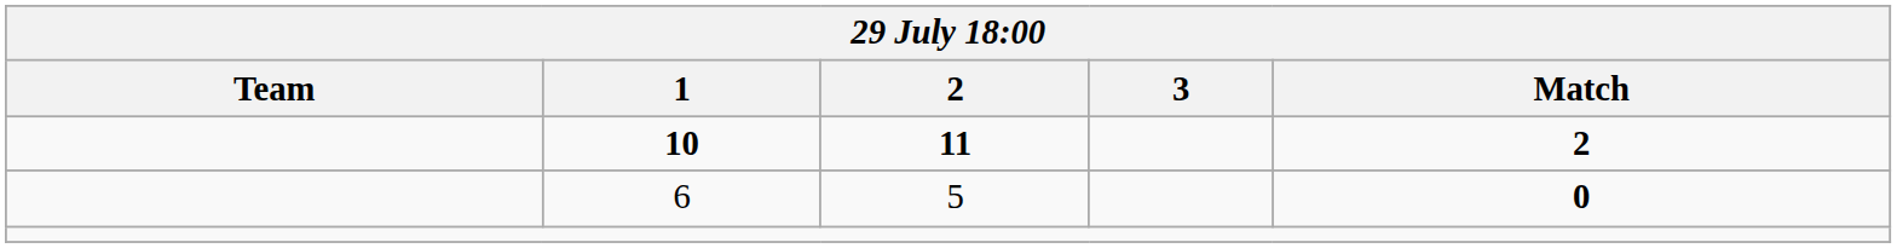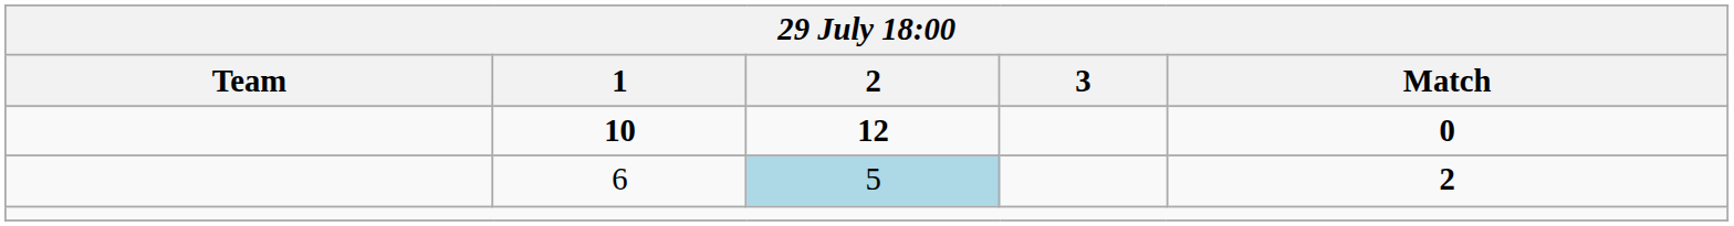row 3 | 2: 11 -> 12
row 3 | Match: 2 -> 0
row 4 | 2: no background -> lightblue background
row 4 | Match: 0 -> 2
